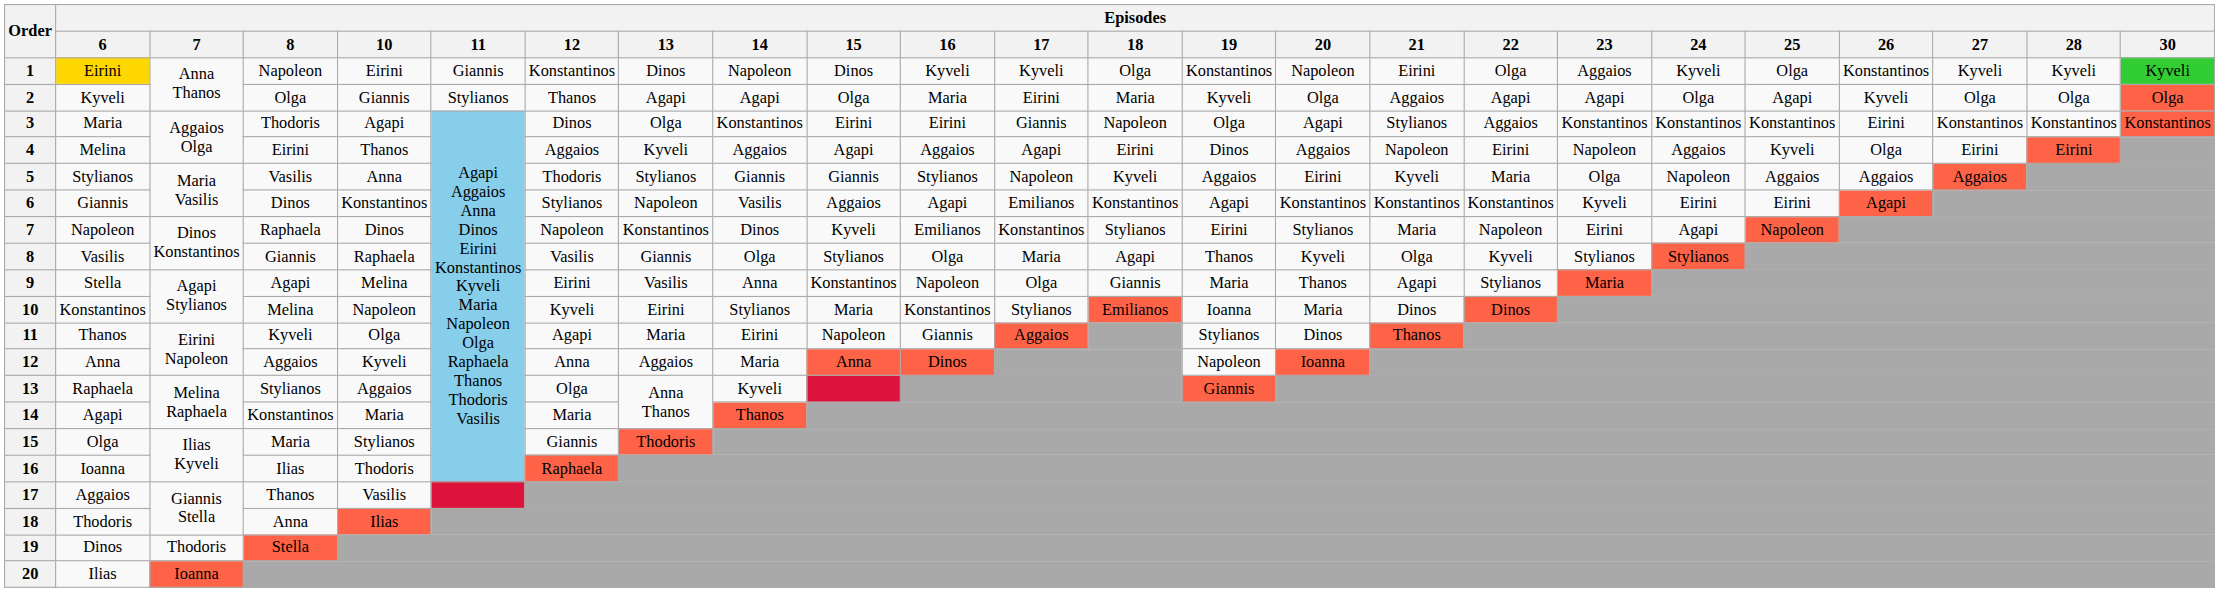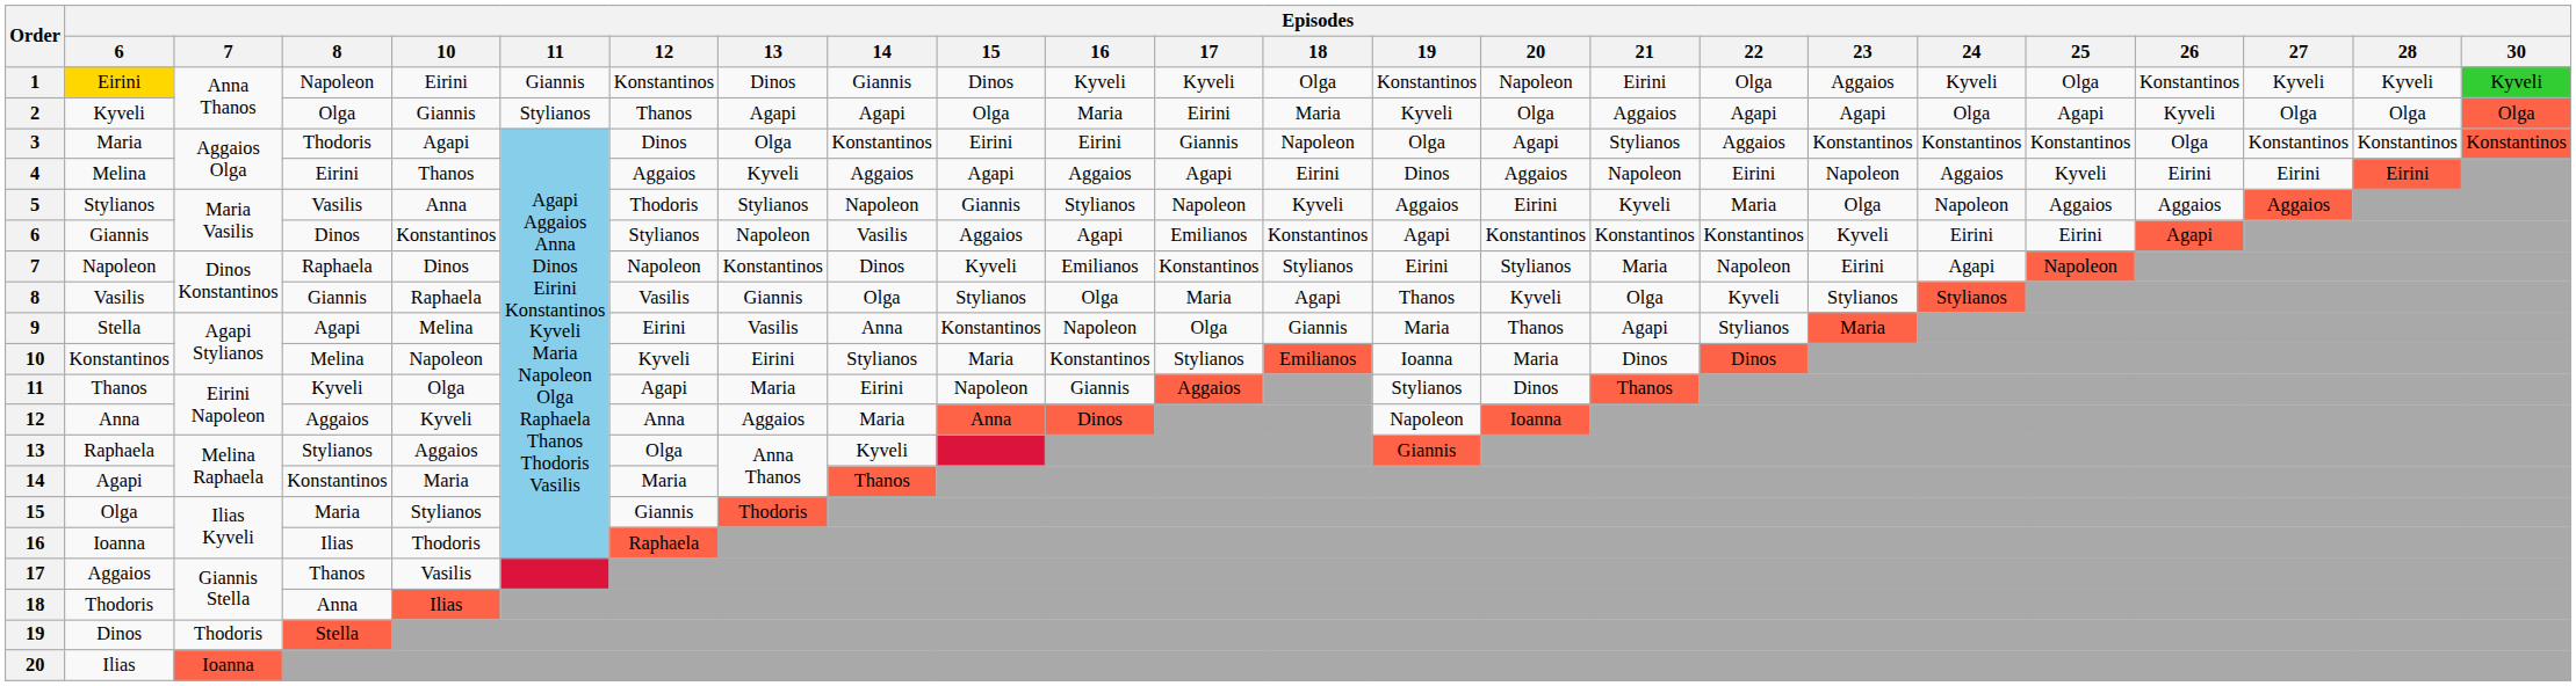1 | Episodes / 14: Napoleon -> Giannis
3 | Episodes / 26: Eirini -> Olga
4 | Episodes / 26: Olga -> Eirini
5 | Episodes / 14: Giannis -> Napoleon
